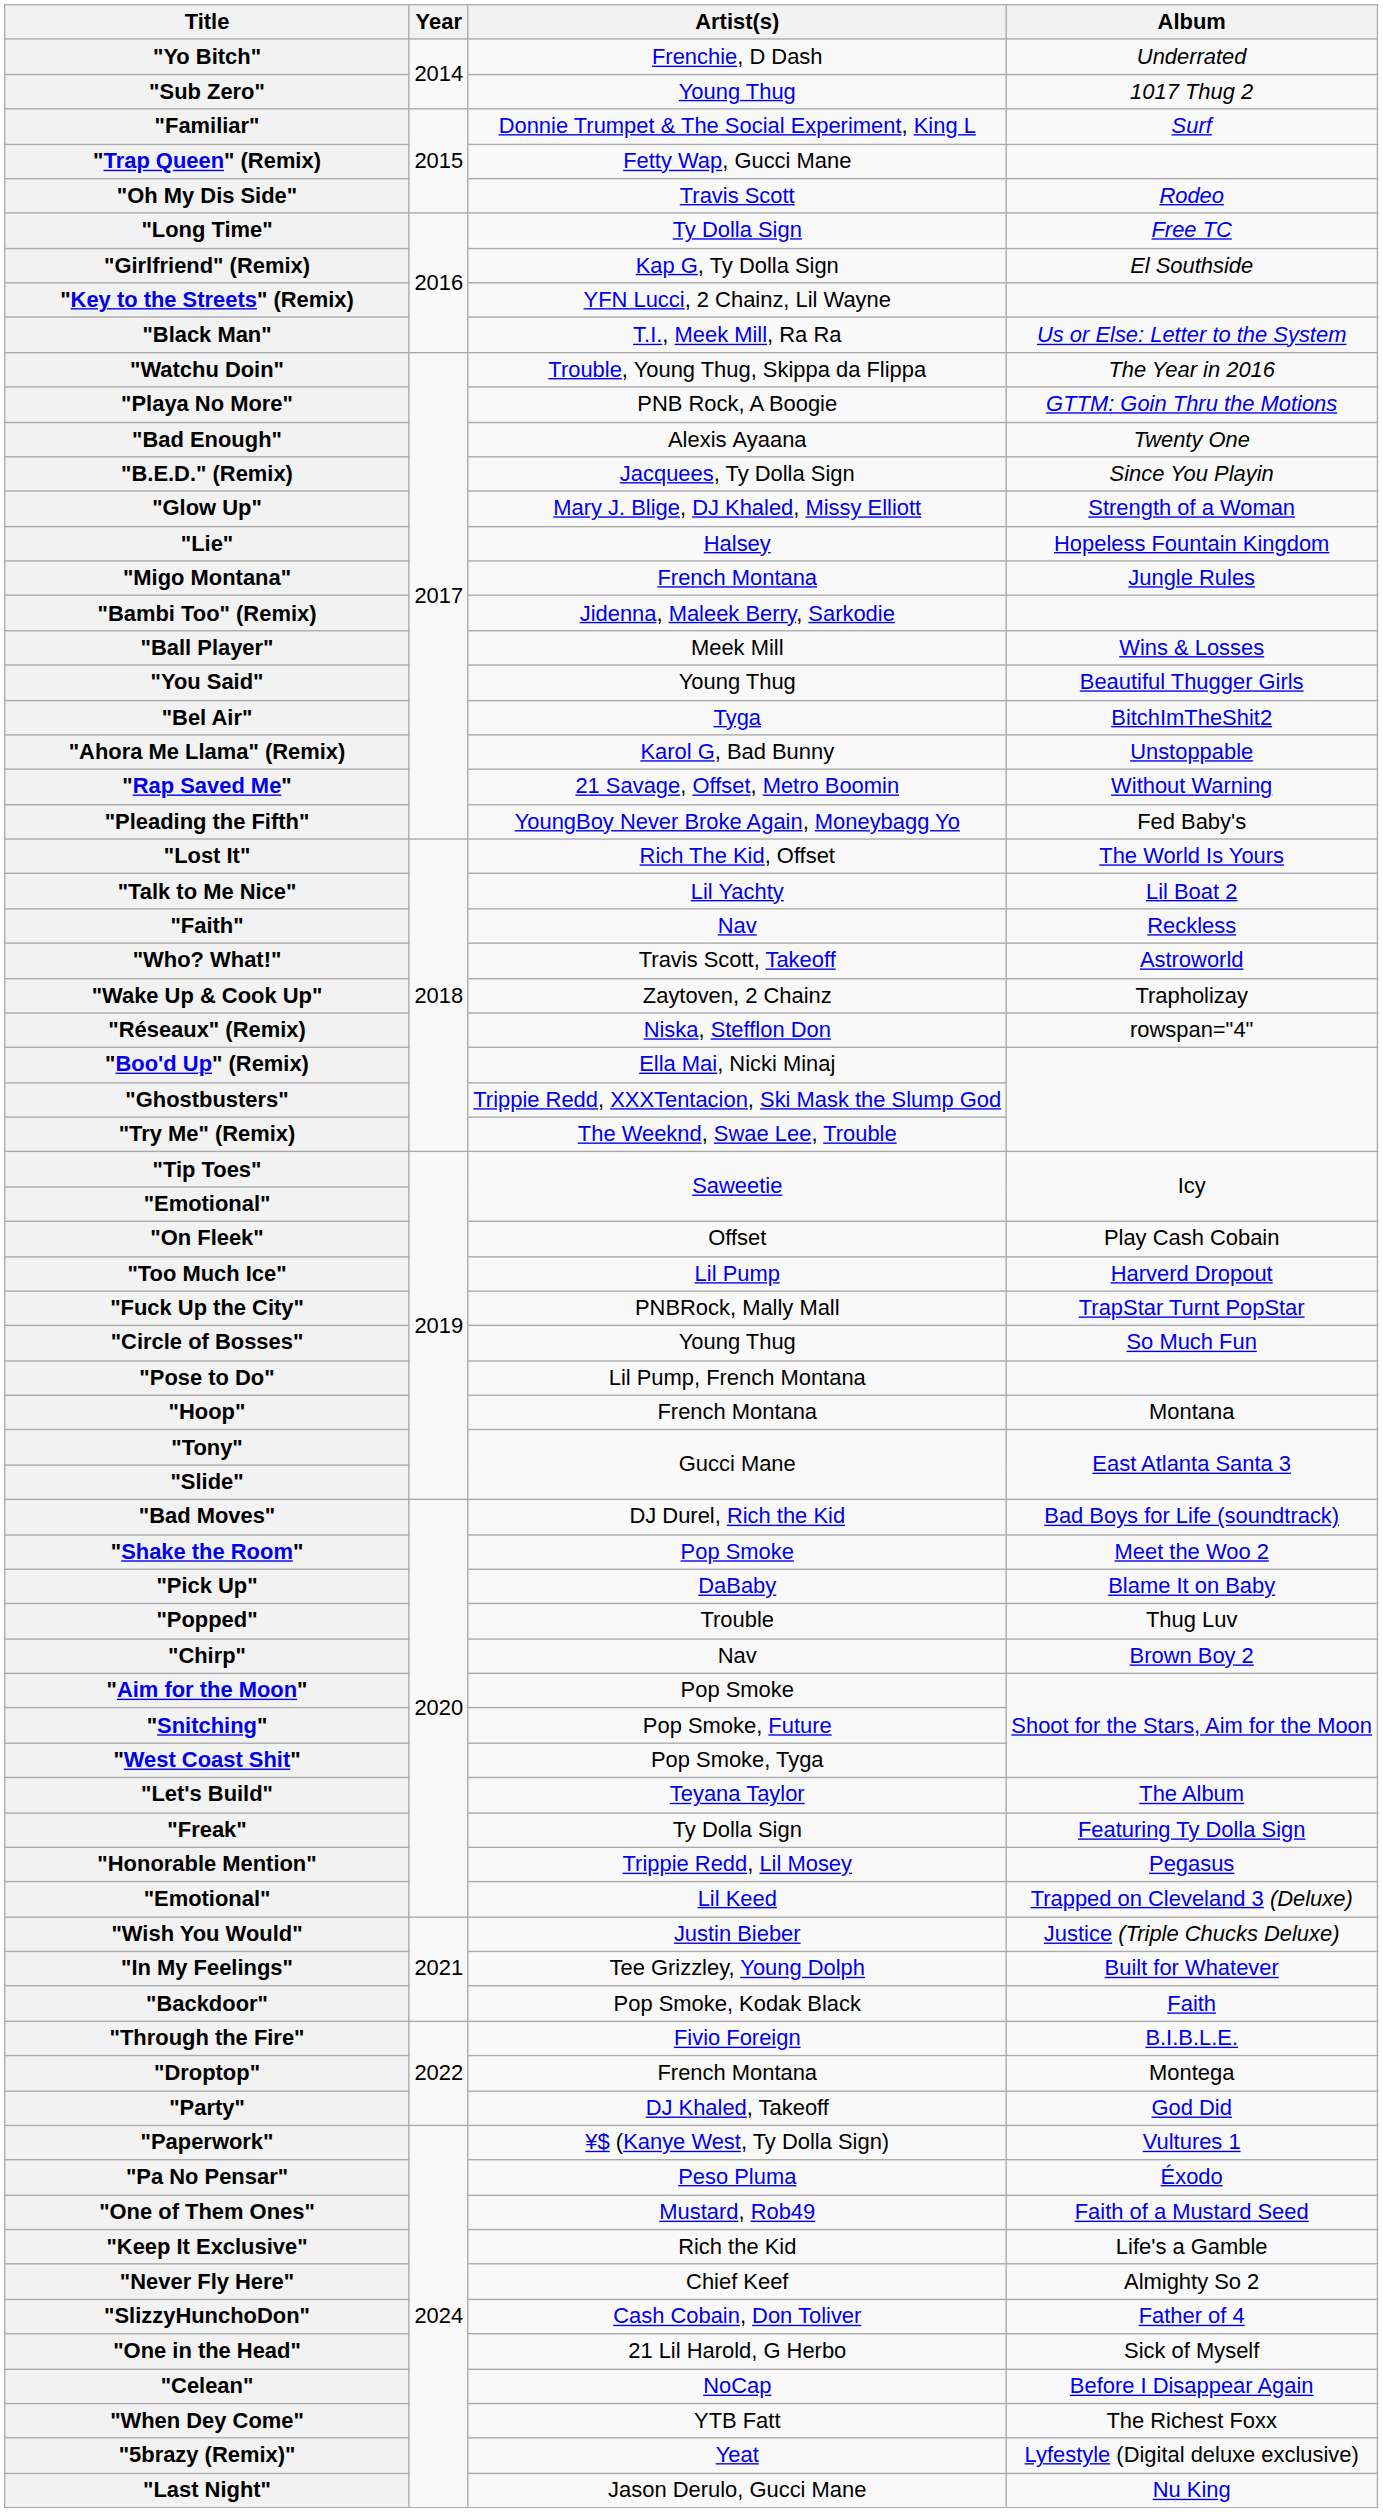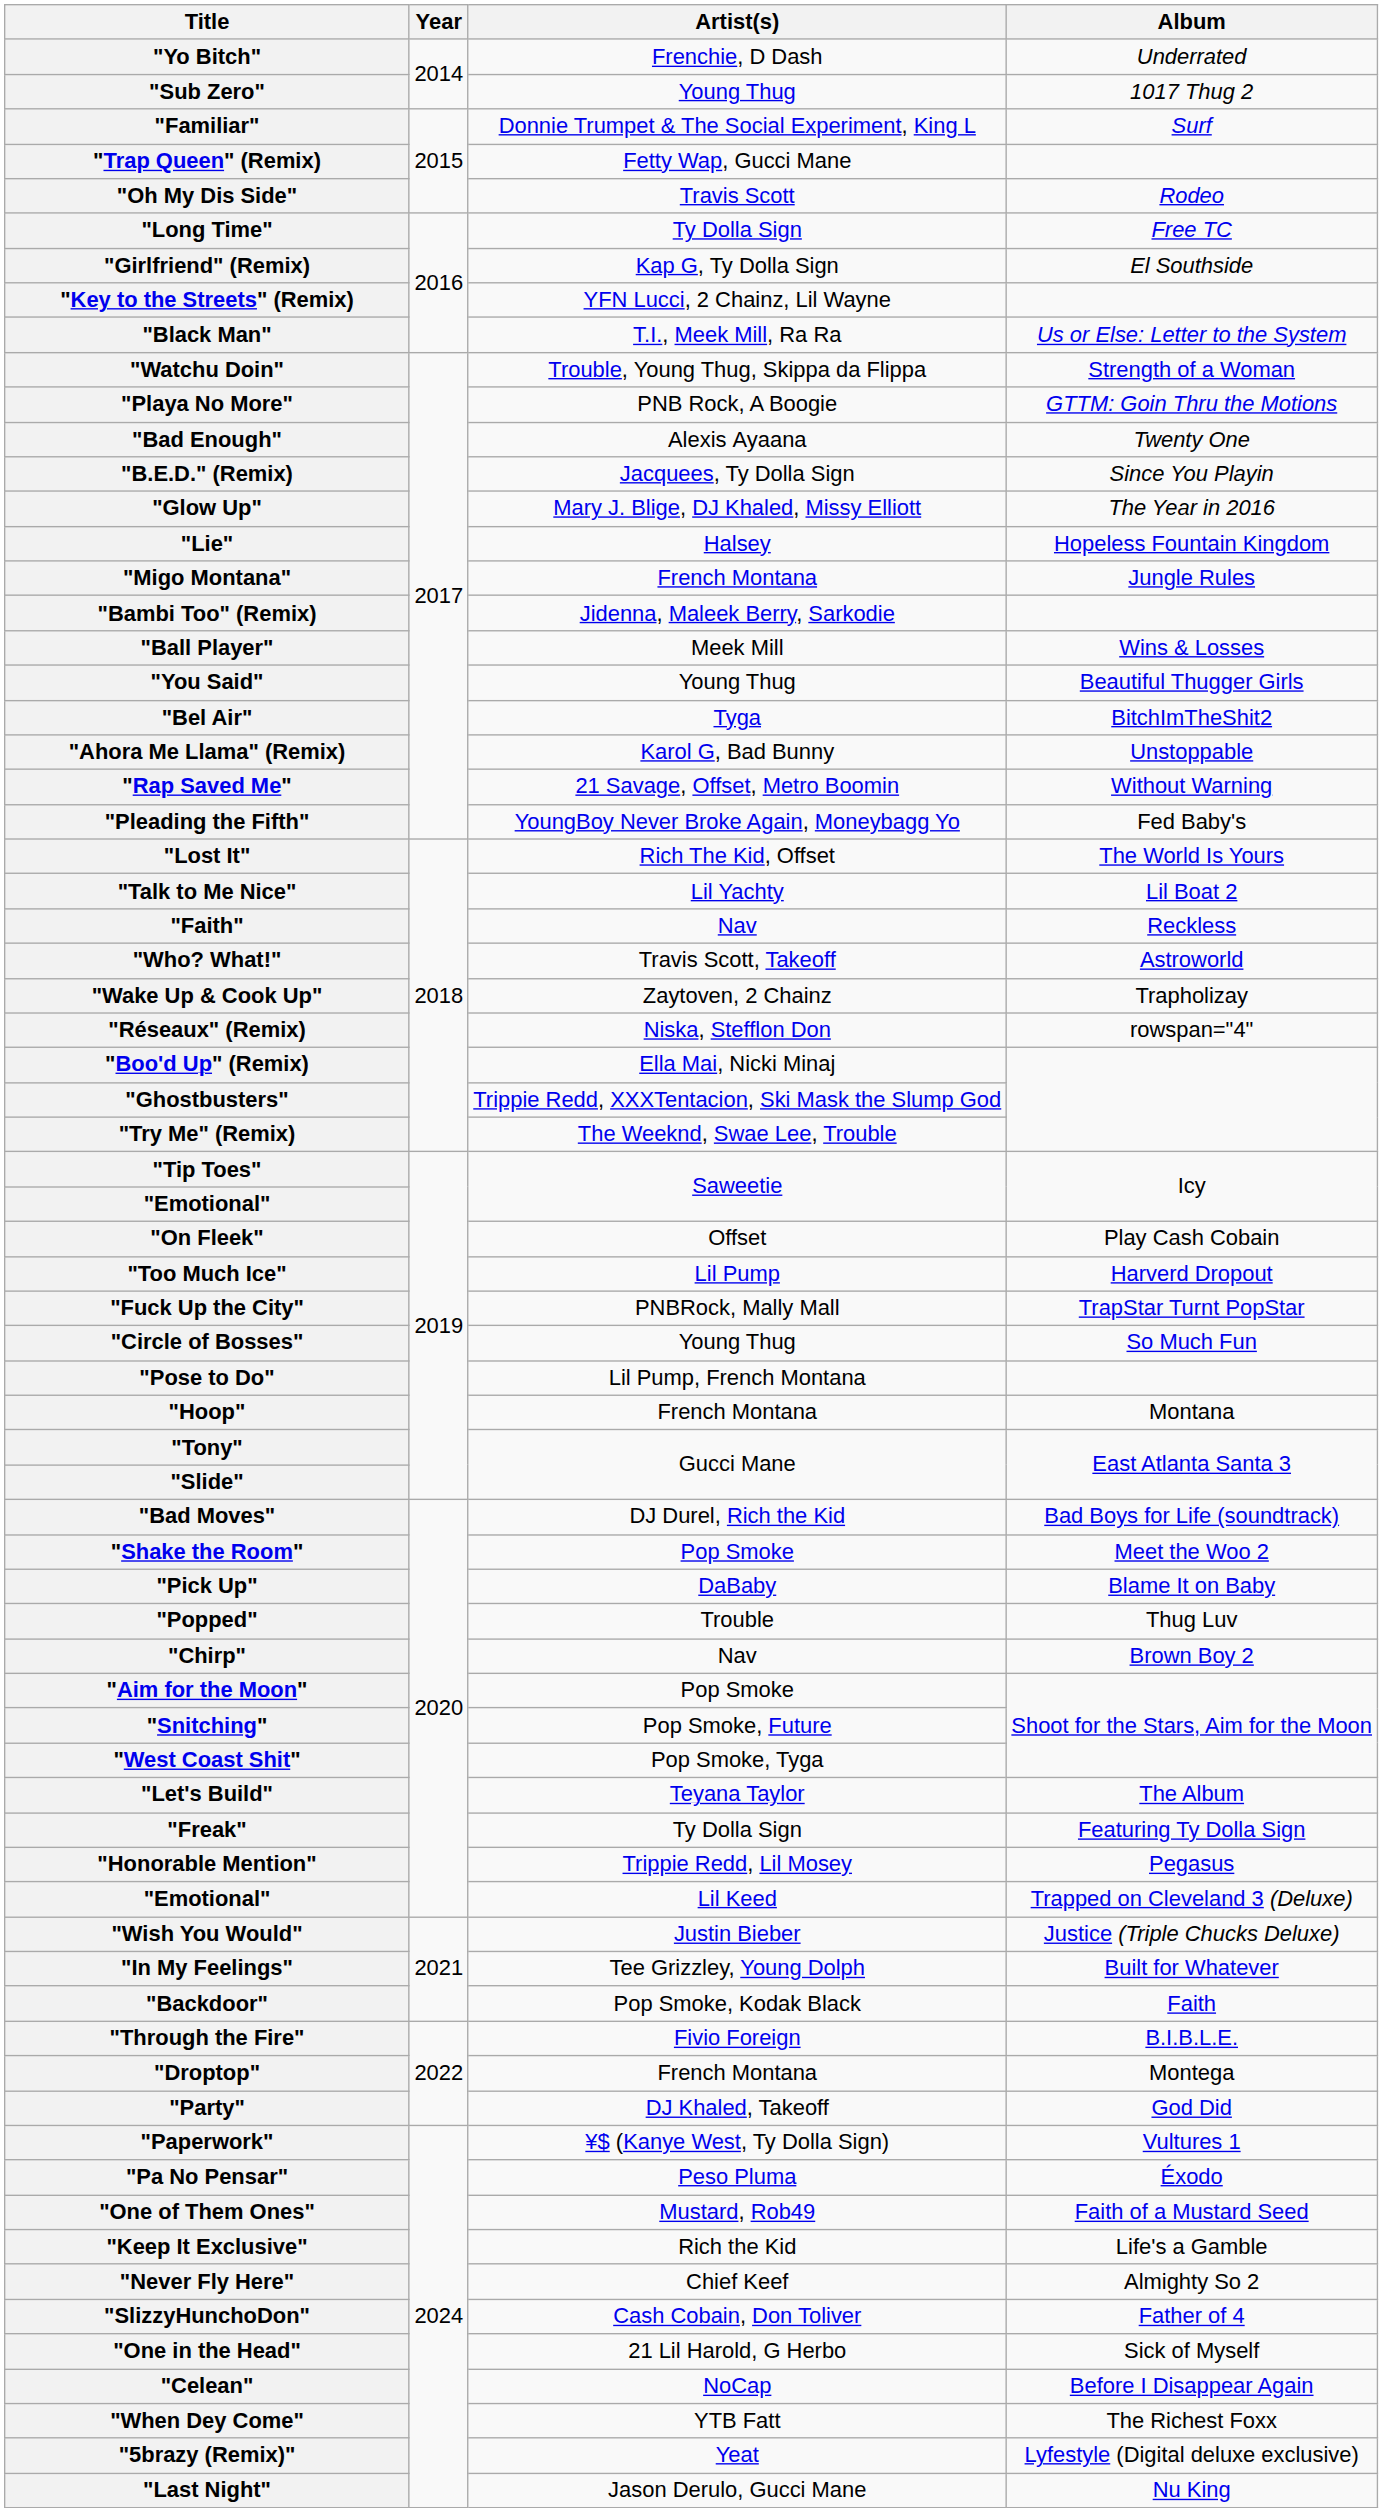"Watchu Doin" | Album: The Year in 2016 -> Strength of a Woman
"Glow Up" | Album: Strength of a Woman -> The Year in 2016
